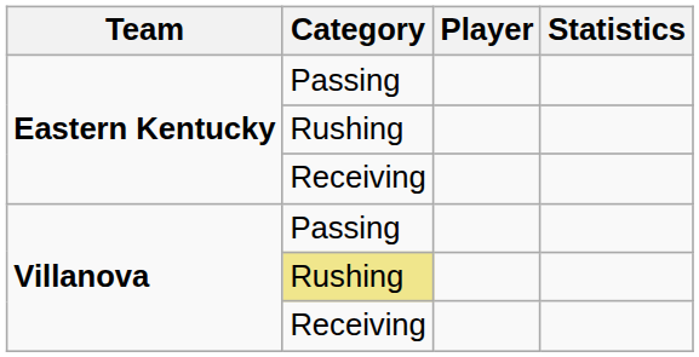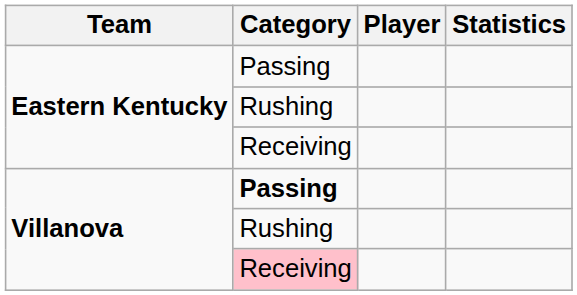Villanova / Passing | Category: normal -> bold
Villanova / Rushing | Category: khaki background -> no background
Villanova / Receiving | Category: no background -> pink background
